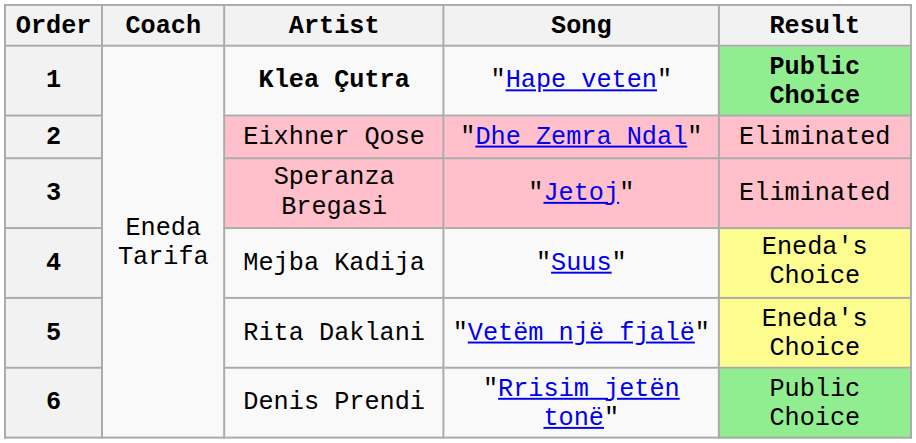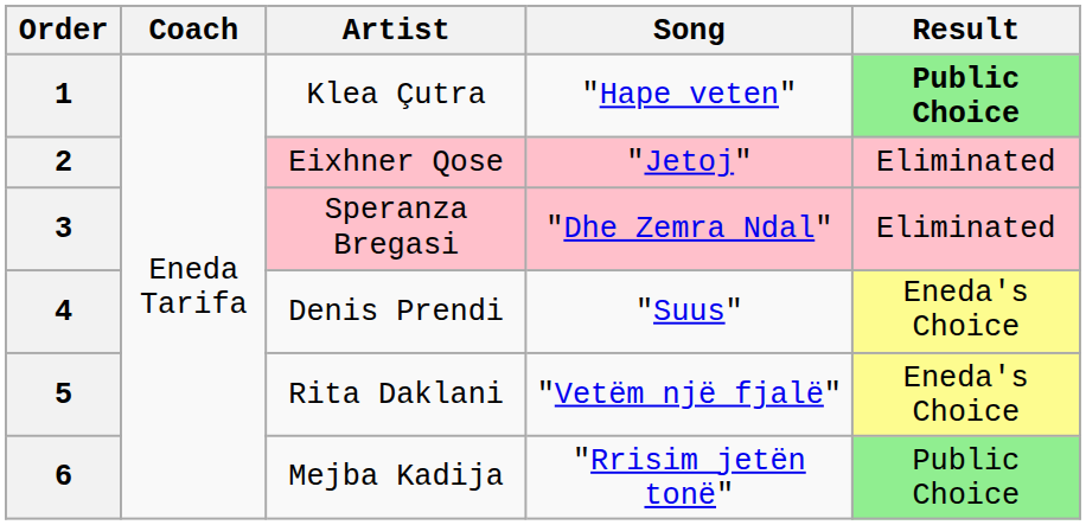1 | Artist: bold -> normal
2 | Song: "Dhe Zemra Ndal" -> "Jetoj"
3 | Song: "Jetoj" -> "Dhe Zemra Ndal"
4 | Artist: Mejba Kadija -> Denis Prendi
6 | Artist: Denis Prendi -> Mejba Kadija
